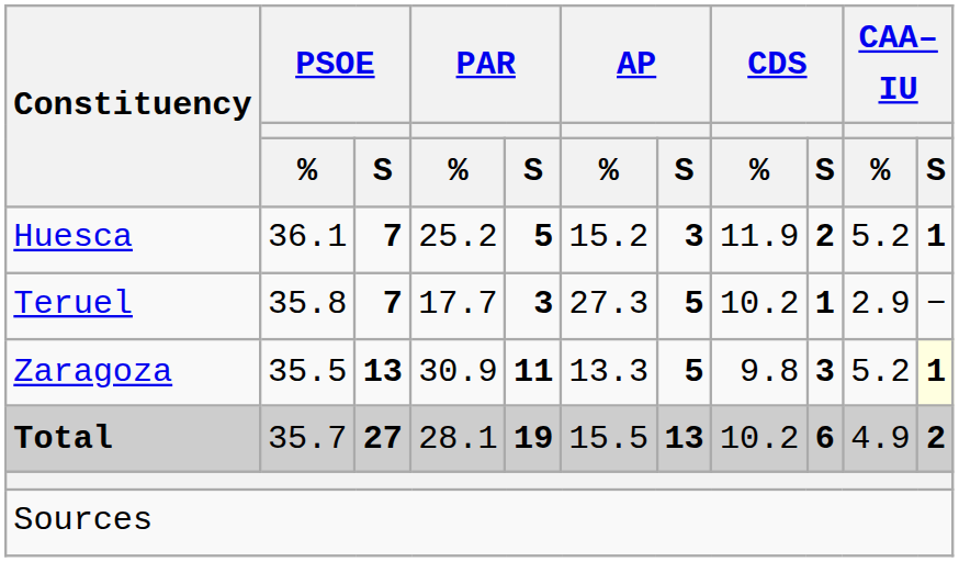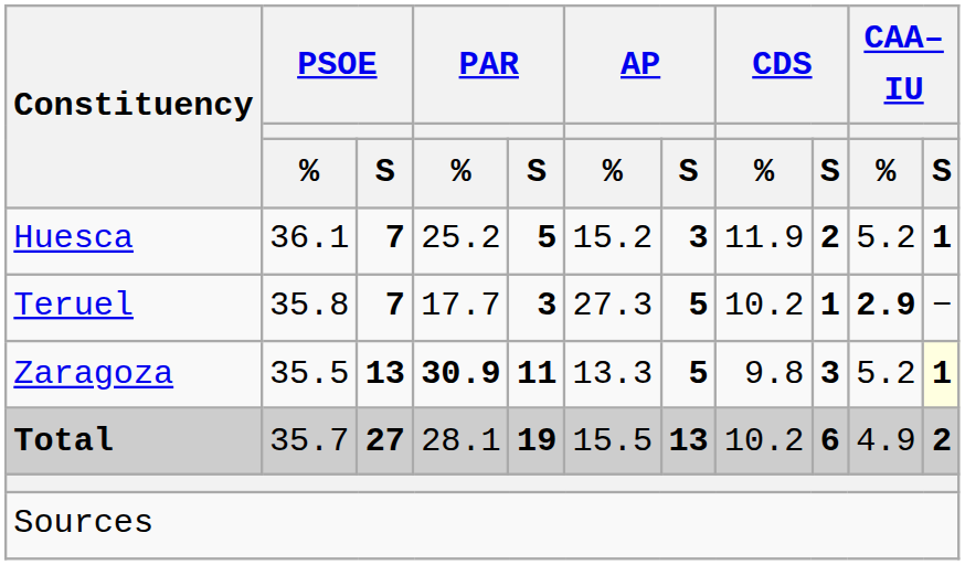Teruel | CAA–IU / %: normal -> bold
Zaragoza | PAR / %: normal -> bold
